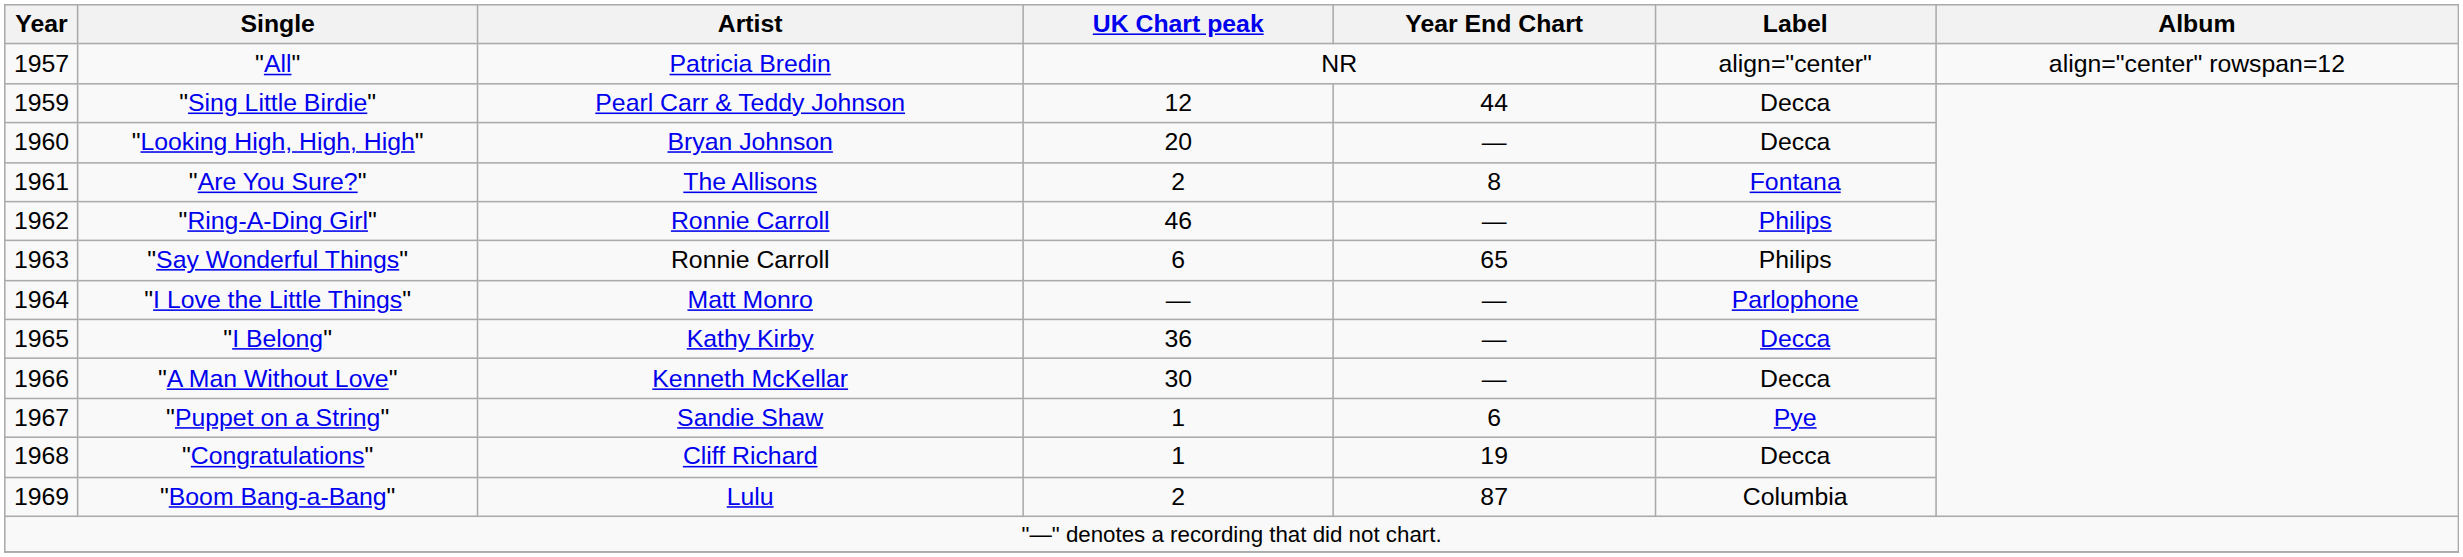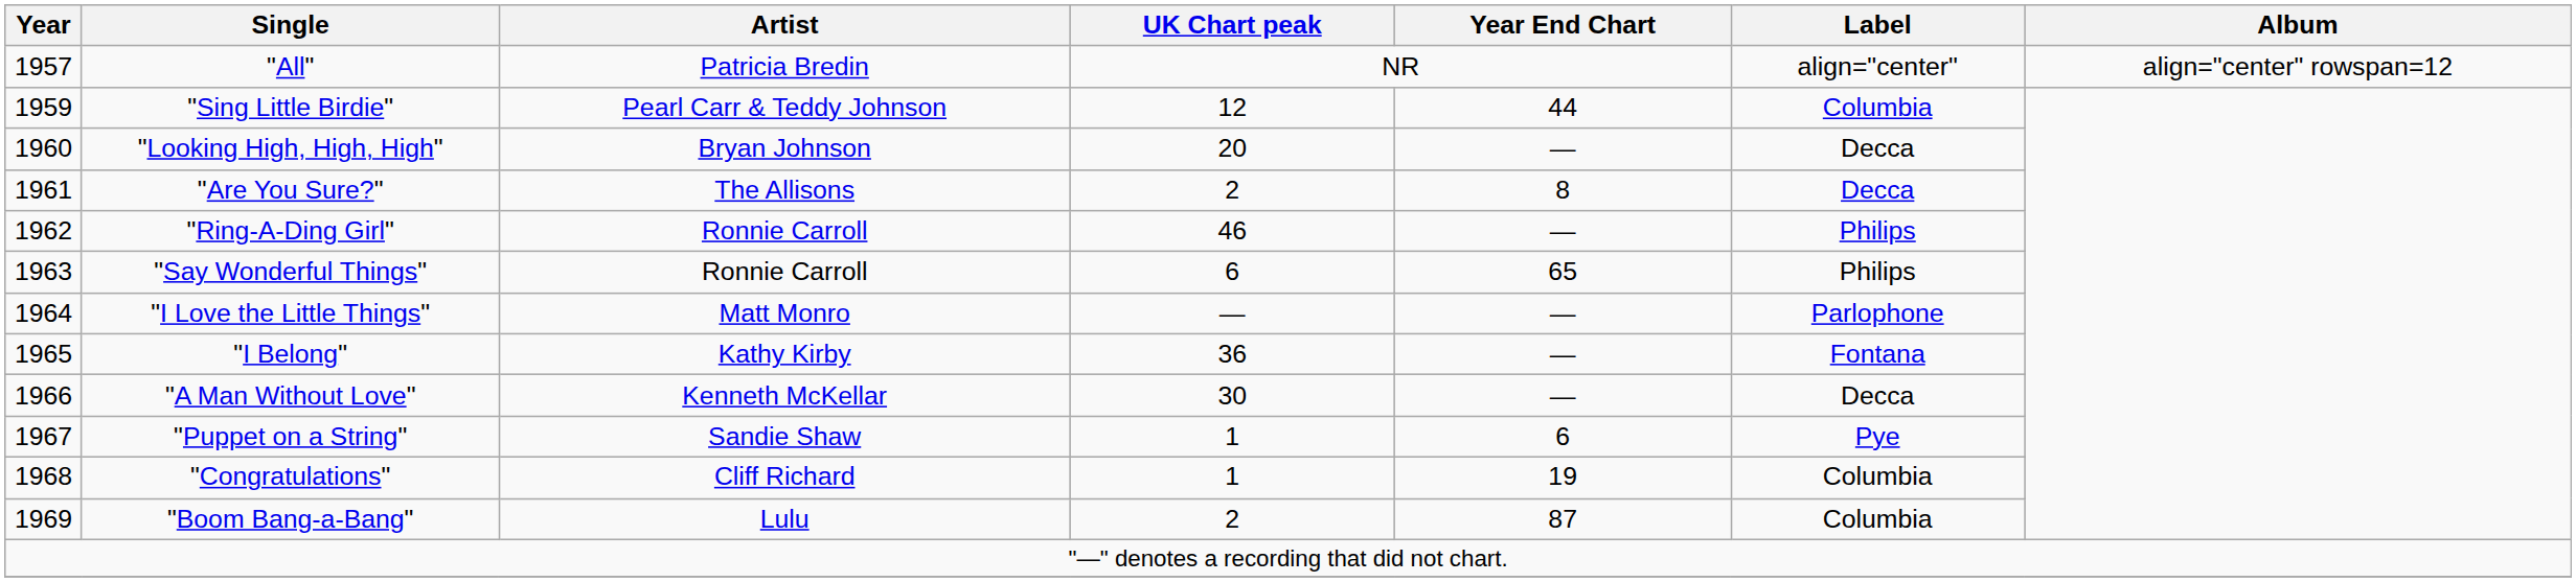"Sing Little Birdie" | Label: Decca -> Columbia
"Are You Sure?" | Label: Fontana -> Decca
"I Belong" | Label: Decca -> Fontana
"Congratulations" | Label: Decca -> Columbia
